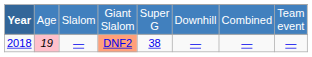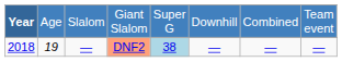2018 | column 2: pink background -> no background
2018 | column 5: no background -> lightblue background
